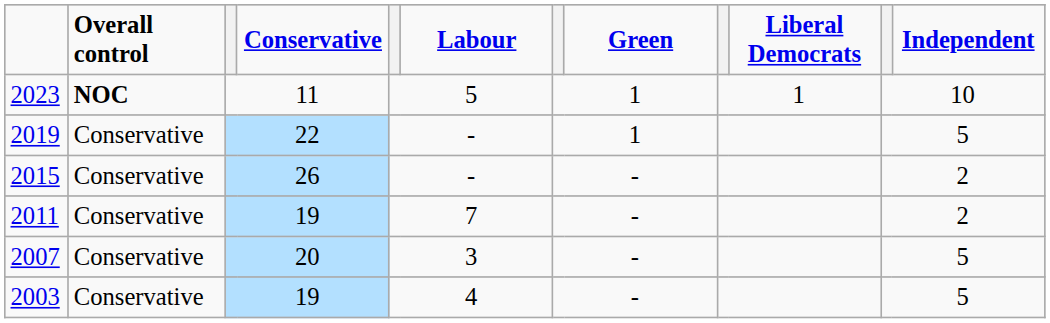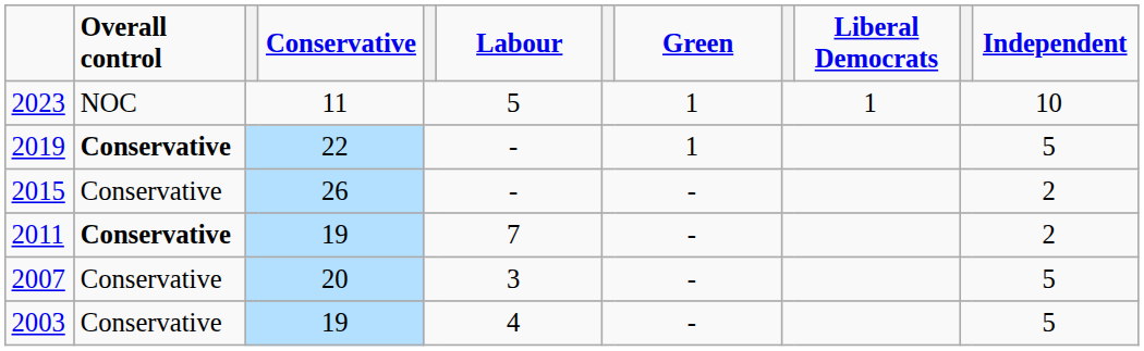2023 | Overall control: bold -> normal
2019 | Overall control: normal -> bold
2011 | Overall control: normal -> bold
